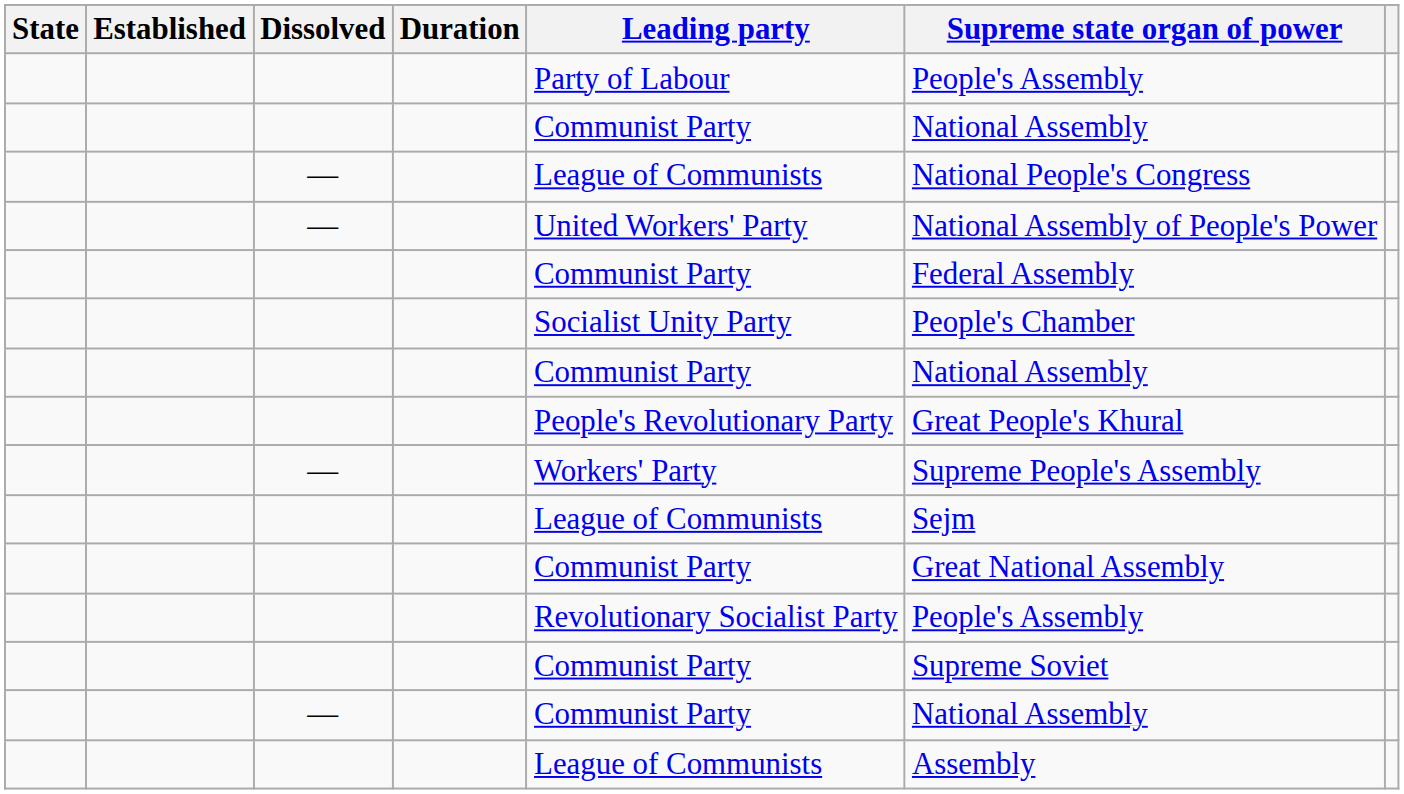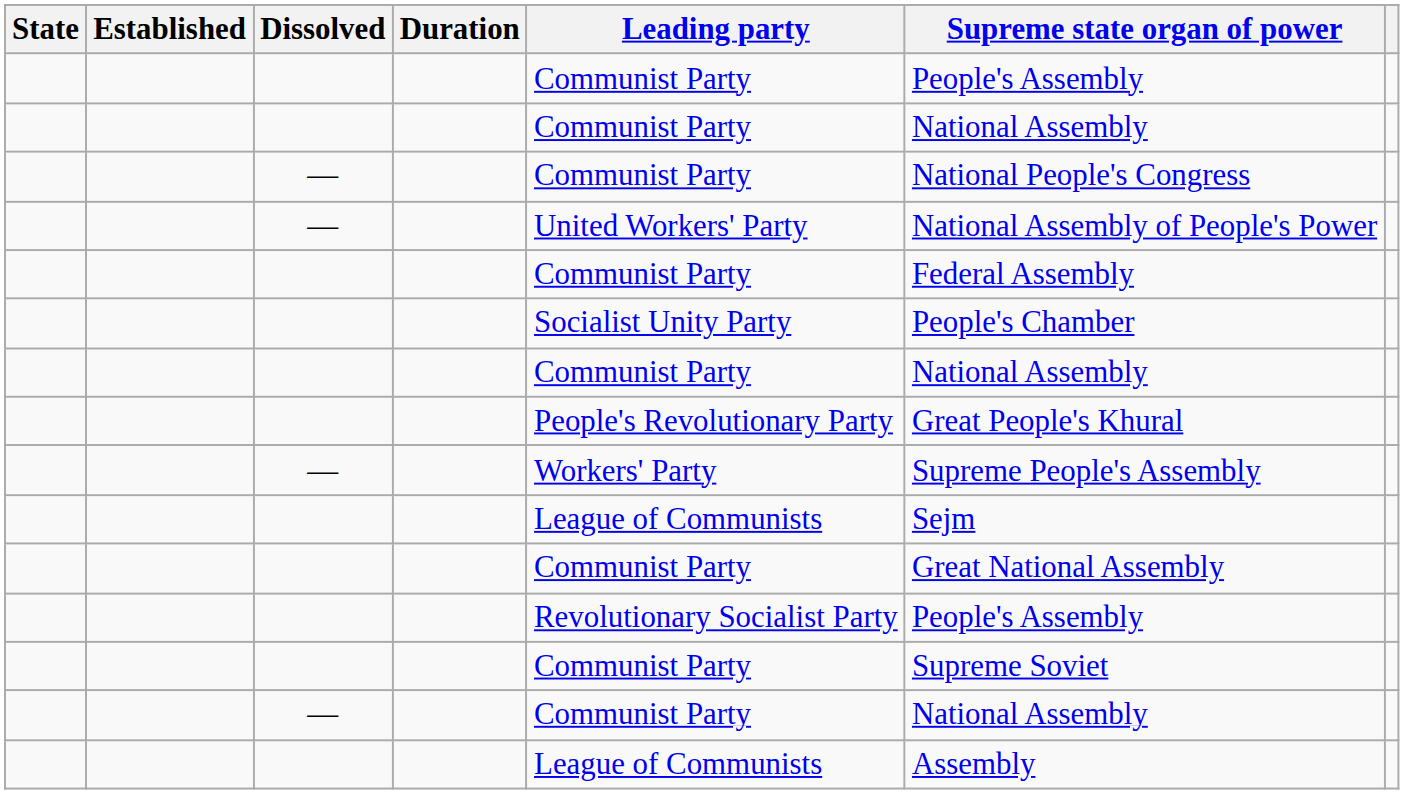row 2 | Leading party: Party of Labour -> Communist Party
row 4 | Leading party: League of Communists -> Communist Party
